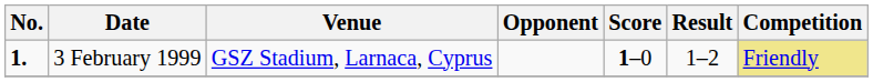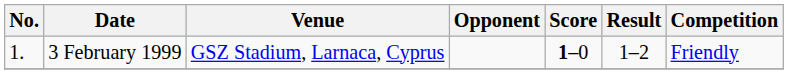3 February 1999 | No.: bold -> normal
3 February 1999 | Competition: khaki background -> no background
